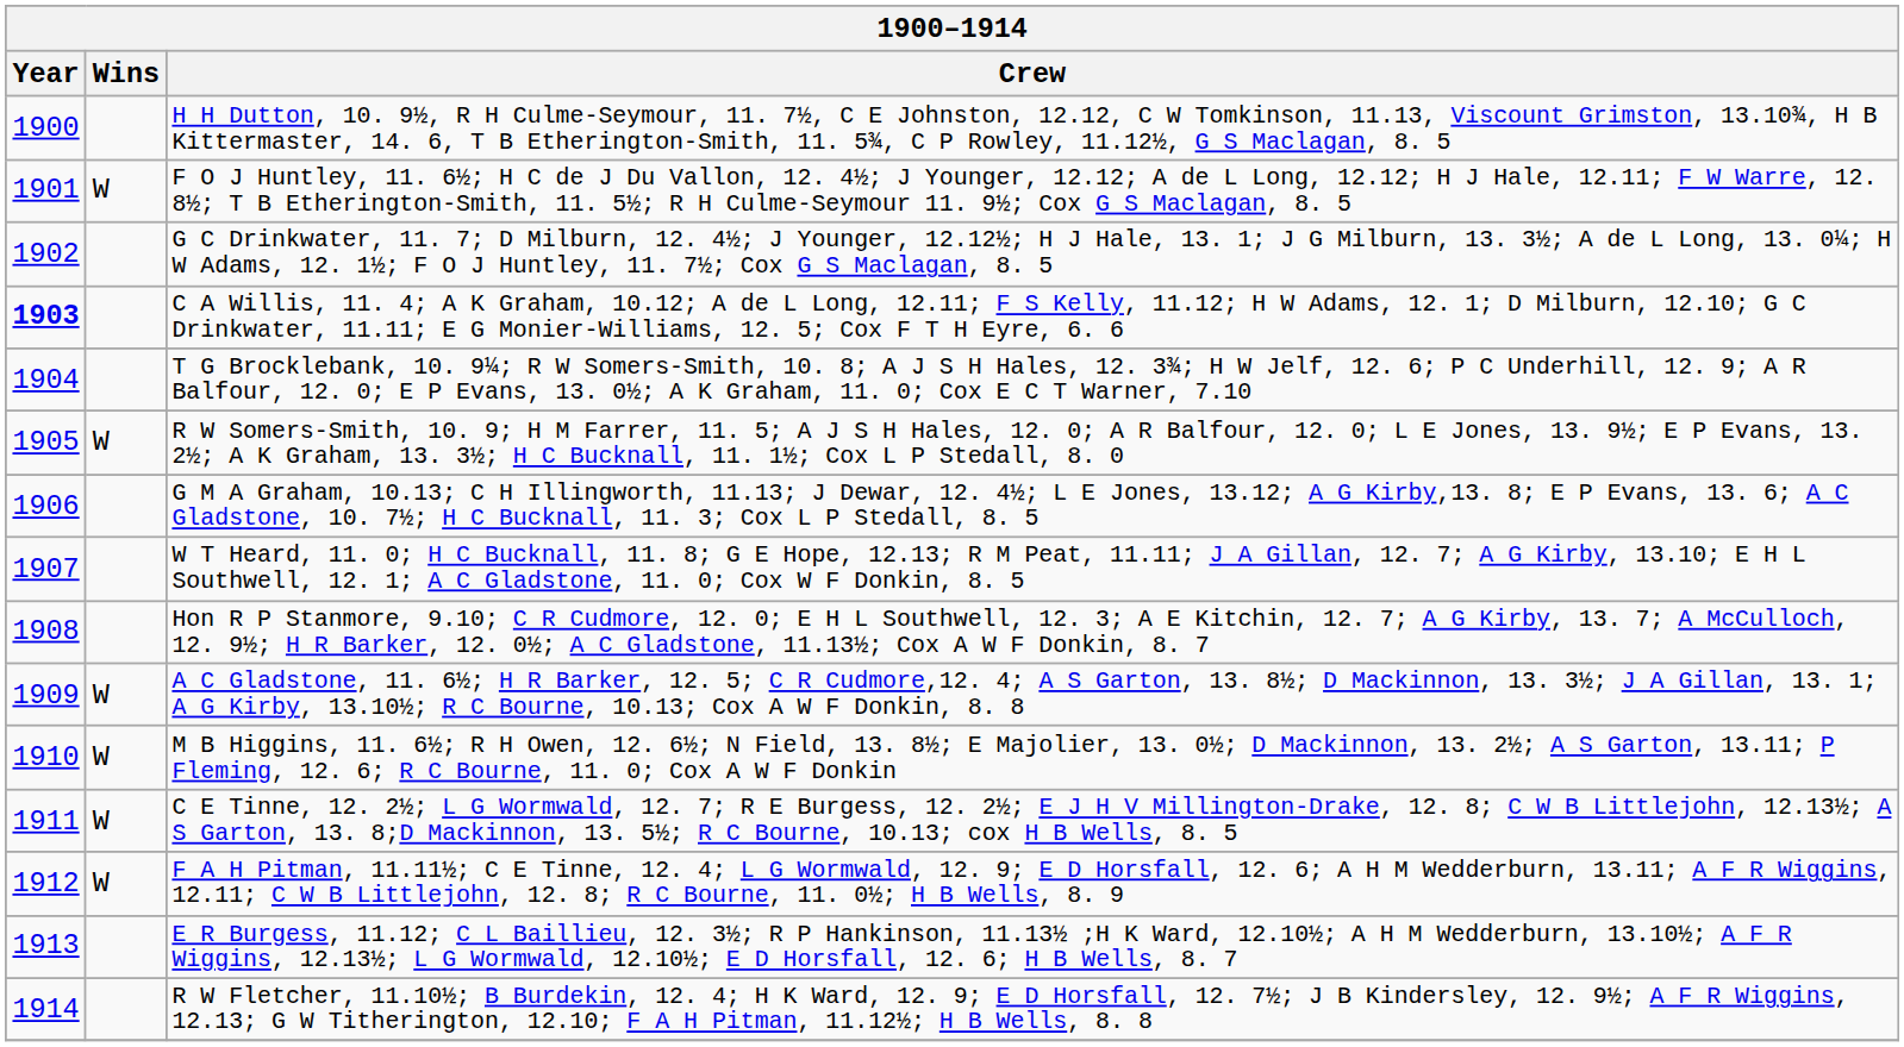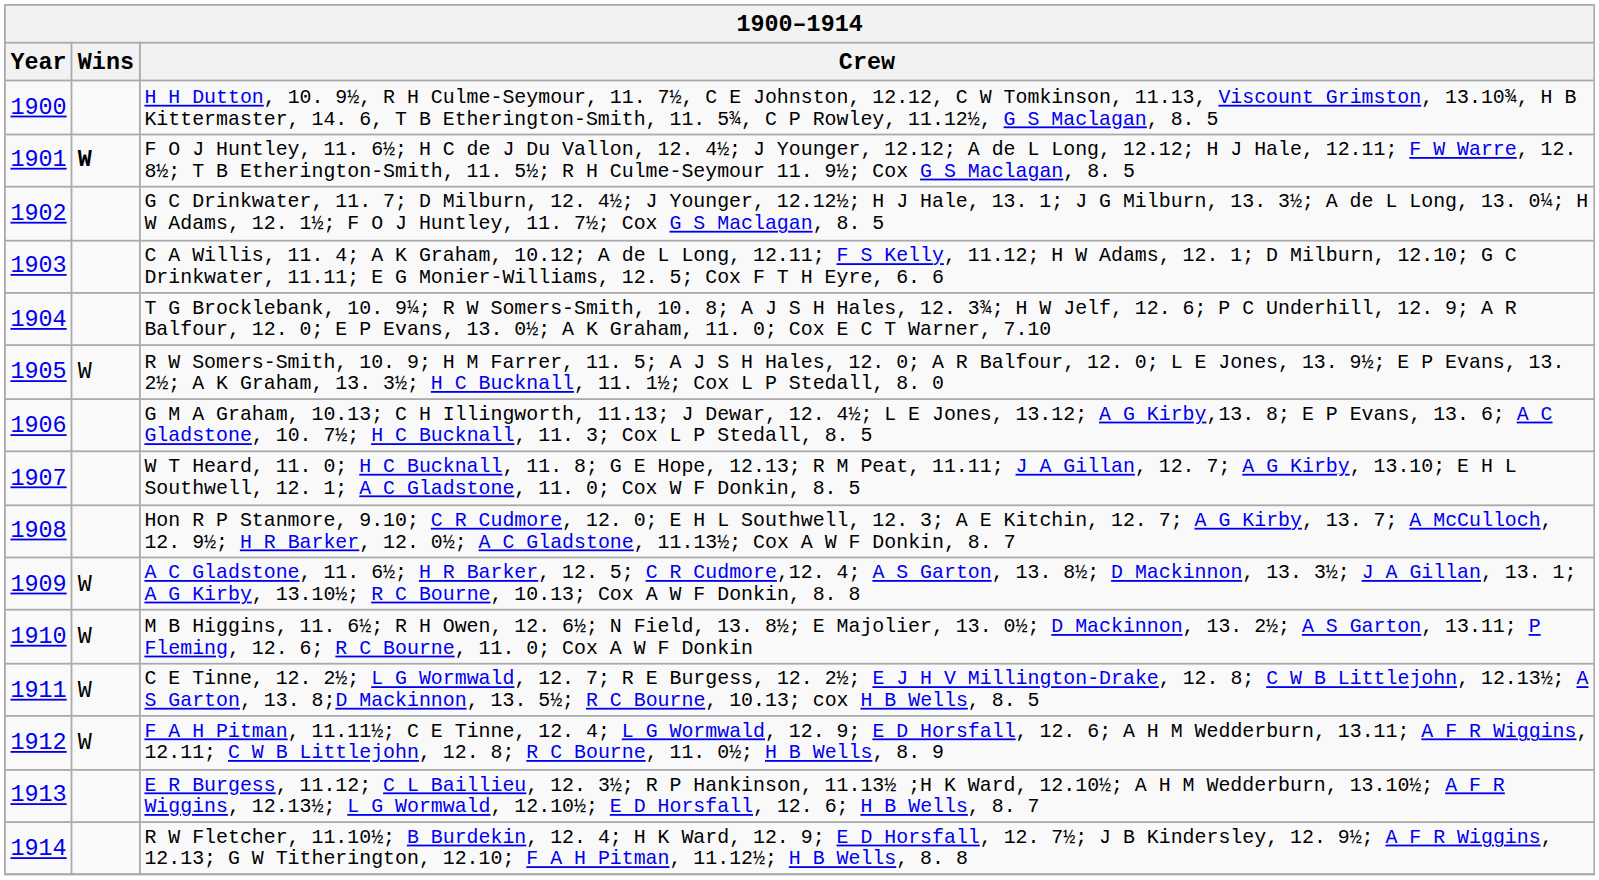row 4 | Wins: normal -> bold
row 6 | Year: bold -> normal
